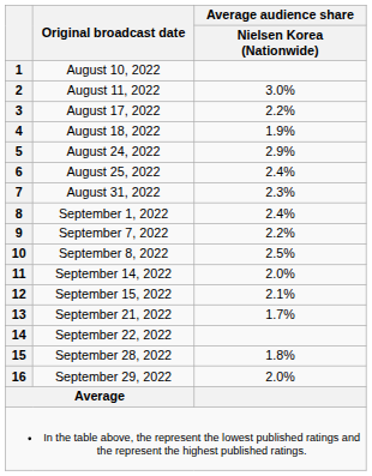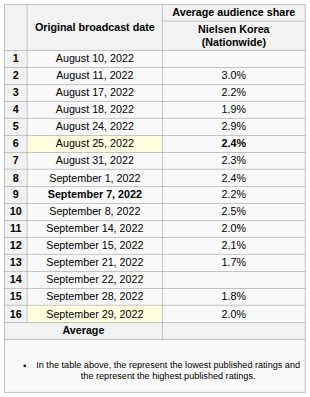6 | Original broadcast date: no background -> lightyellow background
6 | Average audience share / Nielsen Korea (Nationwide): normal -> bold
9 | Original broadcast date: normal -> bold
16 | Original broadcast date: no background -> lightyellow background
